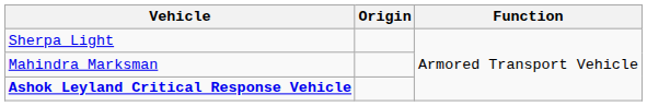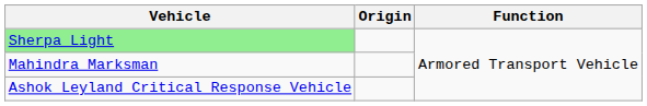Sherpa Light | Vehicle: no background -> lightgreen background
Ashok Leyland Critical Response Vehicle | Vehicle: bold -> normal
